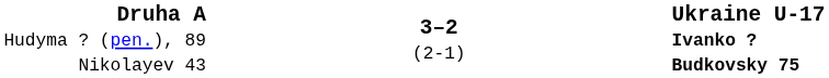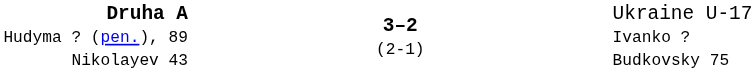Druha A Hudyma ? (pen.), 89 Nikolayev 43 | column 3: bold -> normal
